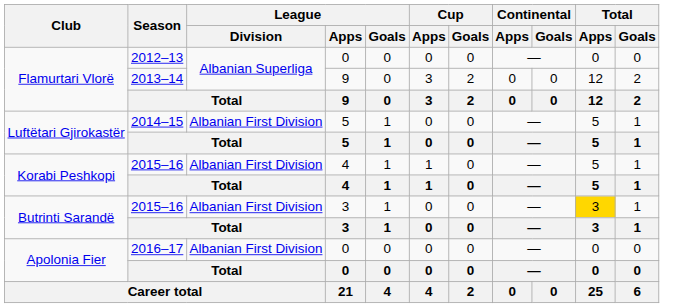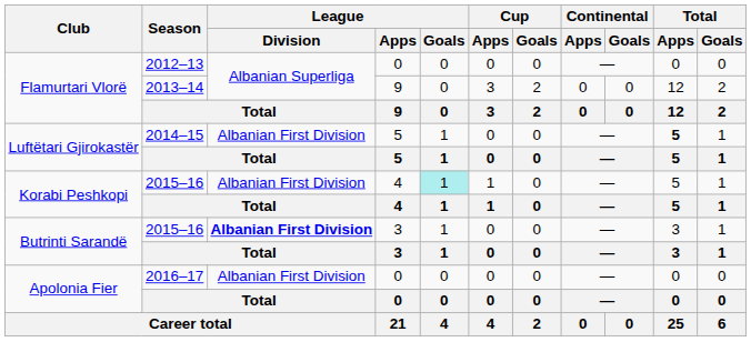Luftëtari Gjirokastër / 2014–15 | Total / Apps: normal -> bold
Korabi Peshkopi / 2015–16 | League / Goals: no background -> paleturquoise background
Butrinti Sarandë / 2015–16 | League / Division: normal -> bold
Butrinti Sarandë / 2015–16 | Total / Apps: gold background -> no background
